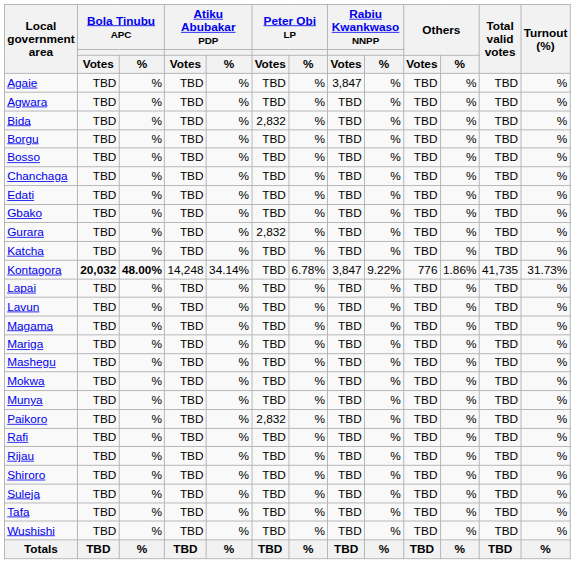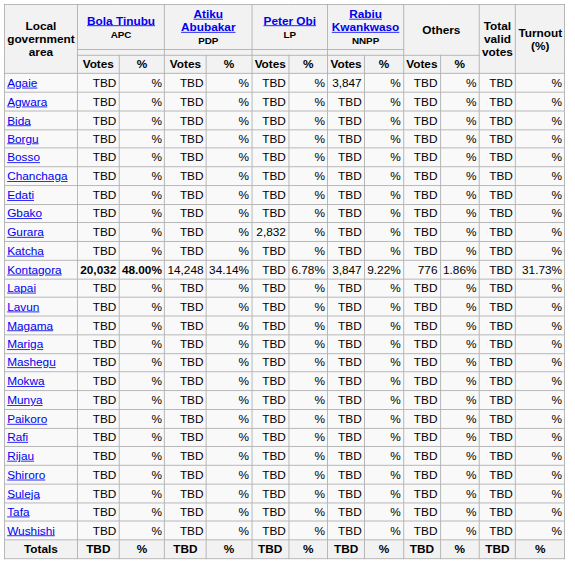Bida | Peter Obi LP / Votes: 2,832 -> TBD
Kontagora | Total valid votes: 41,735 -> TBD
Paikoro | Peter Obi LP / Votes: 2,832 -> TBD
